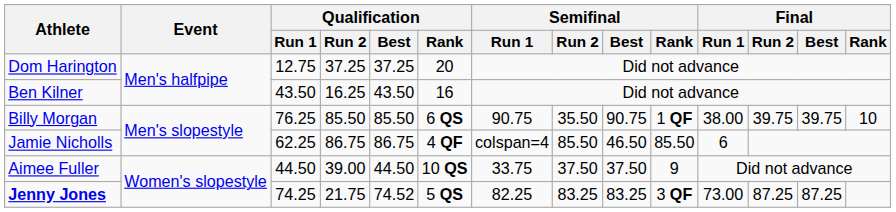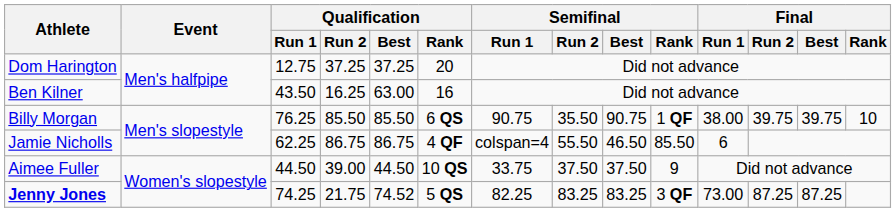Ben Kilner | Qualification / Best: 43.50 -> 63.00
Jamie Nicholls | Semifinal / Run 2: 85.50 -> 55.50
